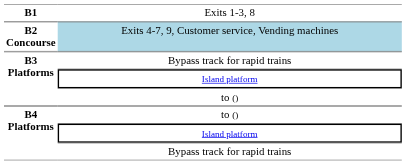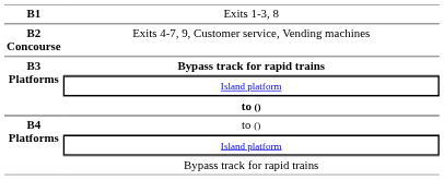Exits 4-7, 9, Customer service, Vending machines | column 2: lightblue background -> no background
B3 Platforms / Bypass track for rapid trains | column 2: normal -> bold
B3 Platforms / to () | column 2: normal -> bold
